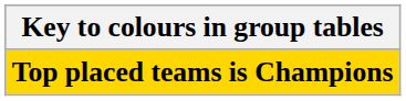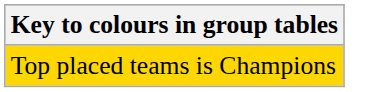row 2 | column 1: bold -> normal
